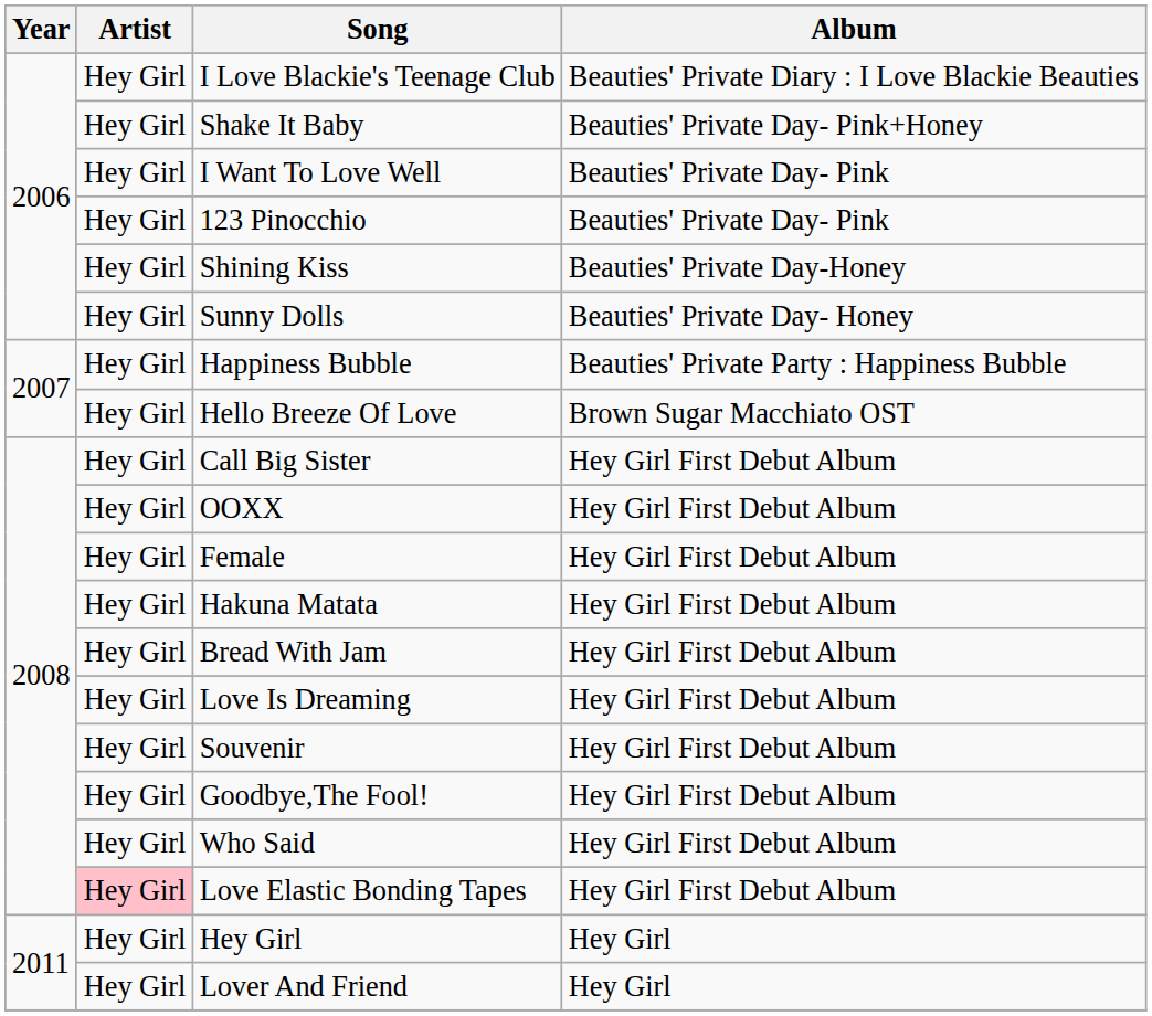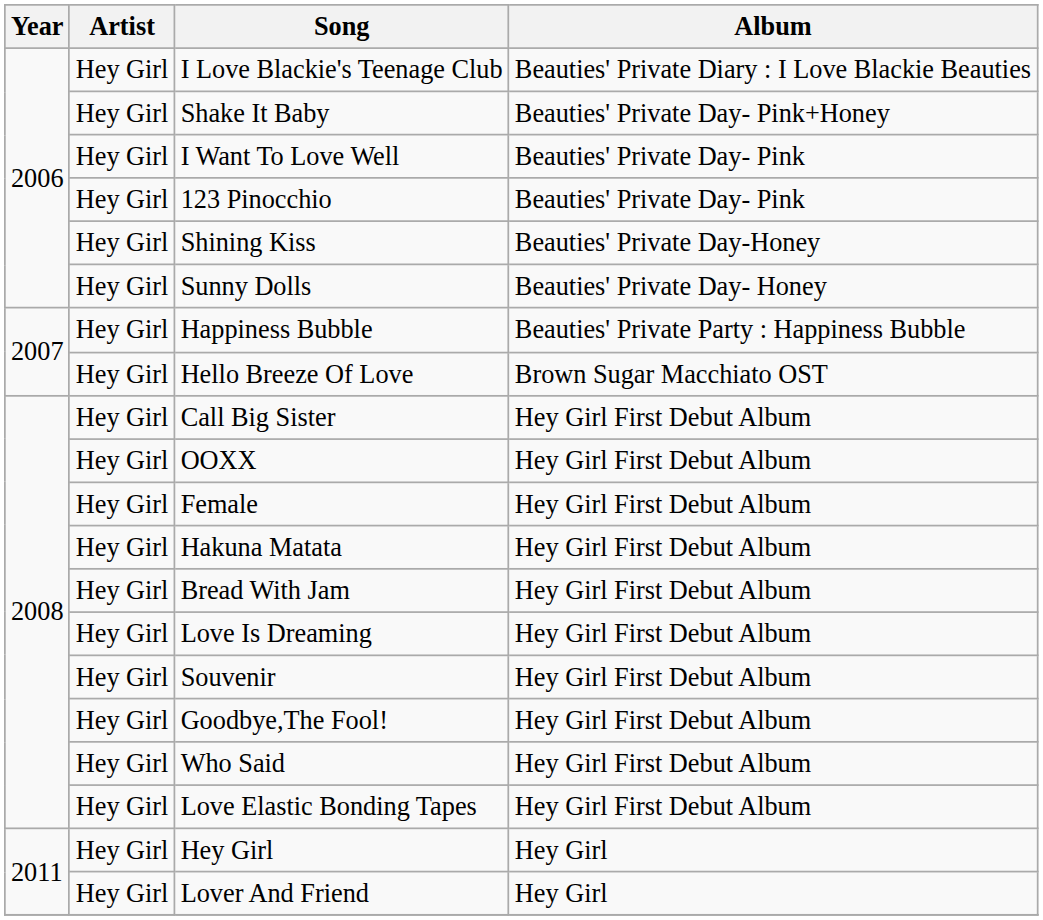Love Elastic Bonding Tapes | Artist: pink background -> no background
